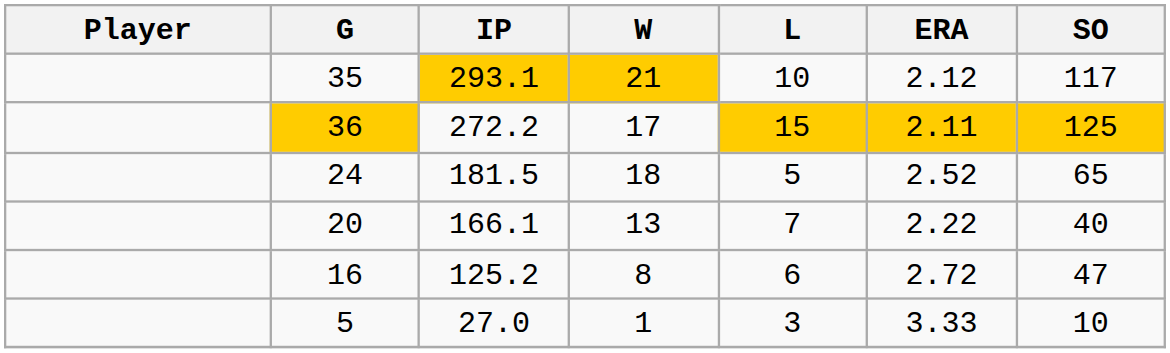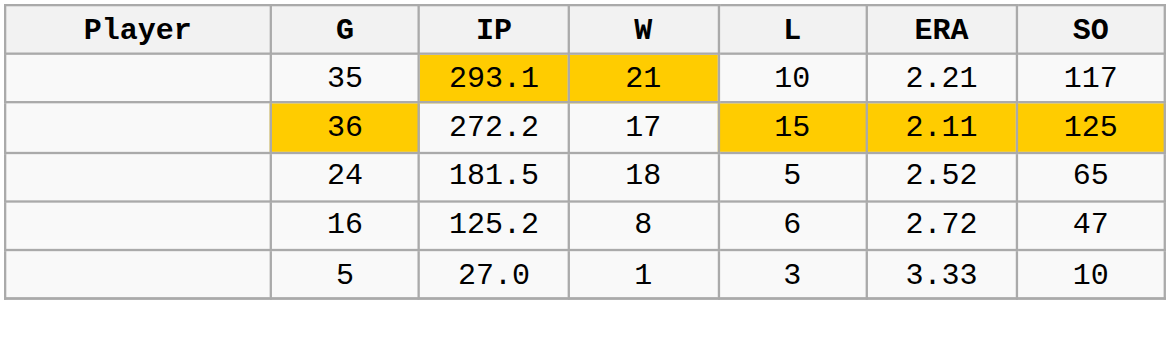35 | ERA: 2.12 -> 2.21
- row: 20 | 166.1 | 13 | 7 | 2.22 | 40
